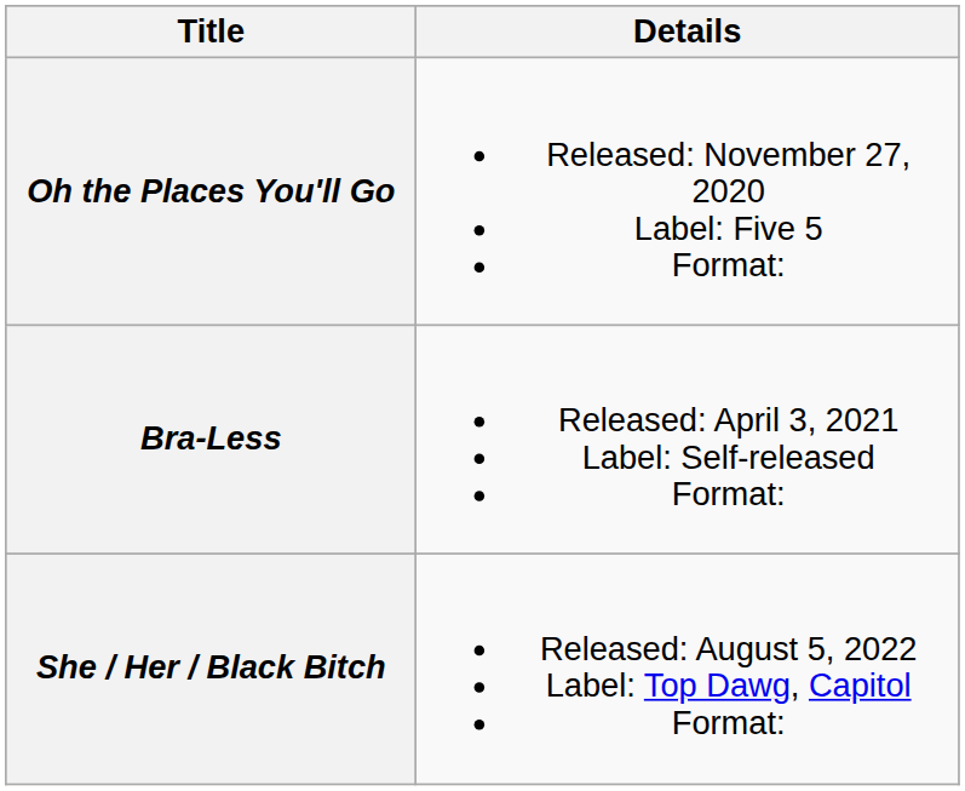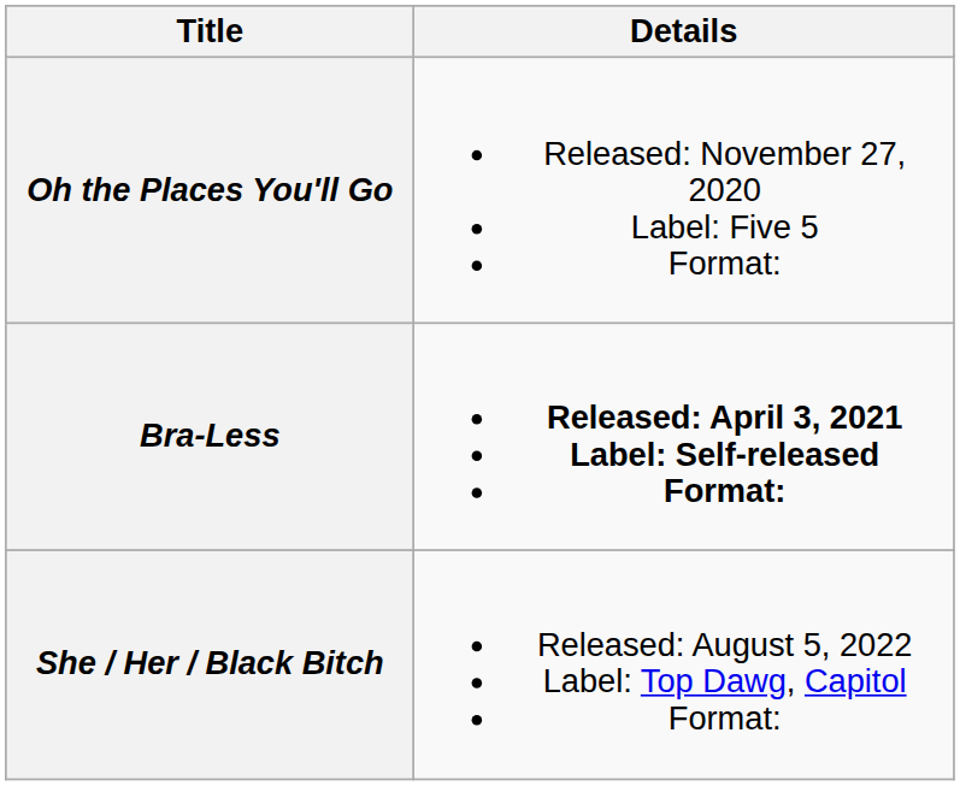Bra-Less | Details: normal -> bold
